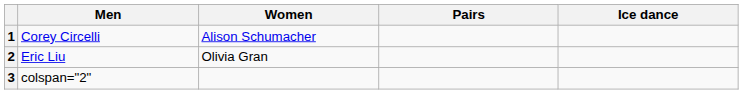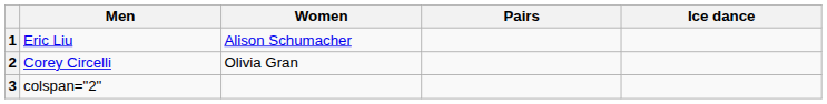1 | Men: Corey Circelli -> Eric Liu
2 | Men: Eric Liu -> Corey Circelli
